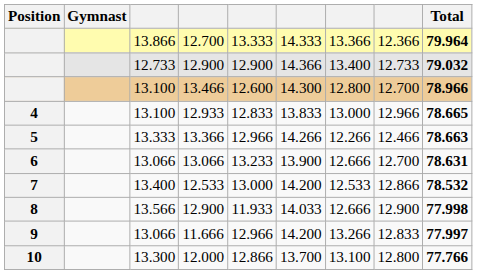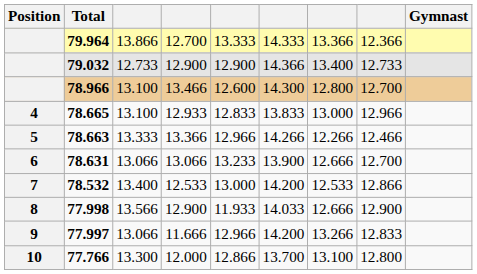columns swapped: Gymnast <-> Total
